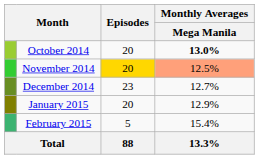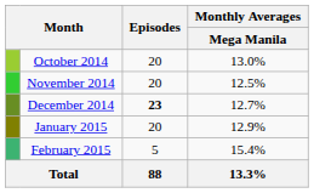October 2014 | Monthly Averages / Mega Manila: bold -> normal
November 2014 | Episodes: gold background -> no background
November 2014 | Monthly Averages / Mega Manila: lightsalmon background -> no background
December 2014 | Episodes: normal -> bold
